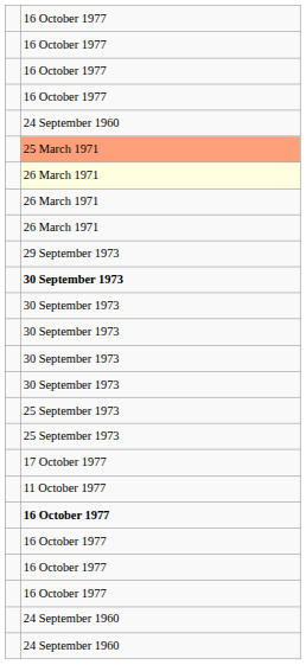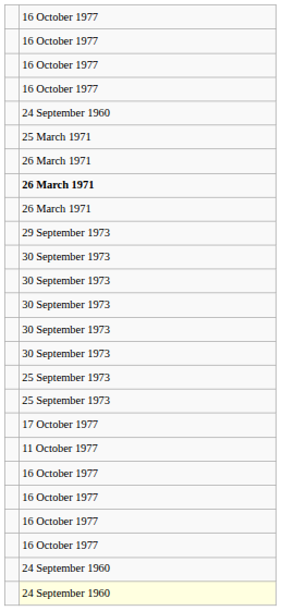row 6 | column 2: lightsalmon background -> no background
row 7 | column 2: lightyellow background -> no background
row 8 | column 2: normal -> bold
row 11 | column 2: bold -> normal
row 20 | column 2: bold -> normal
row 25 | column 2: no background -> lightyellow background
